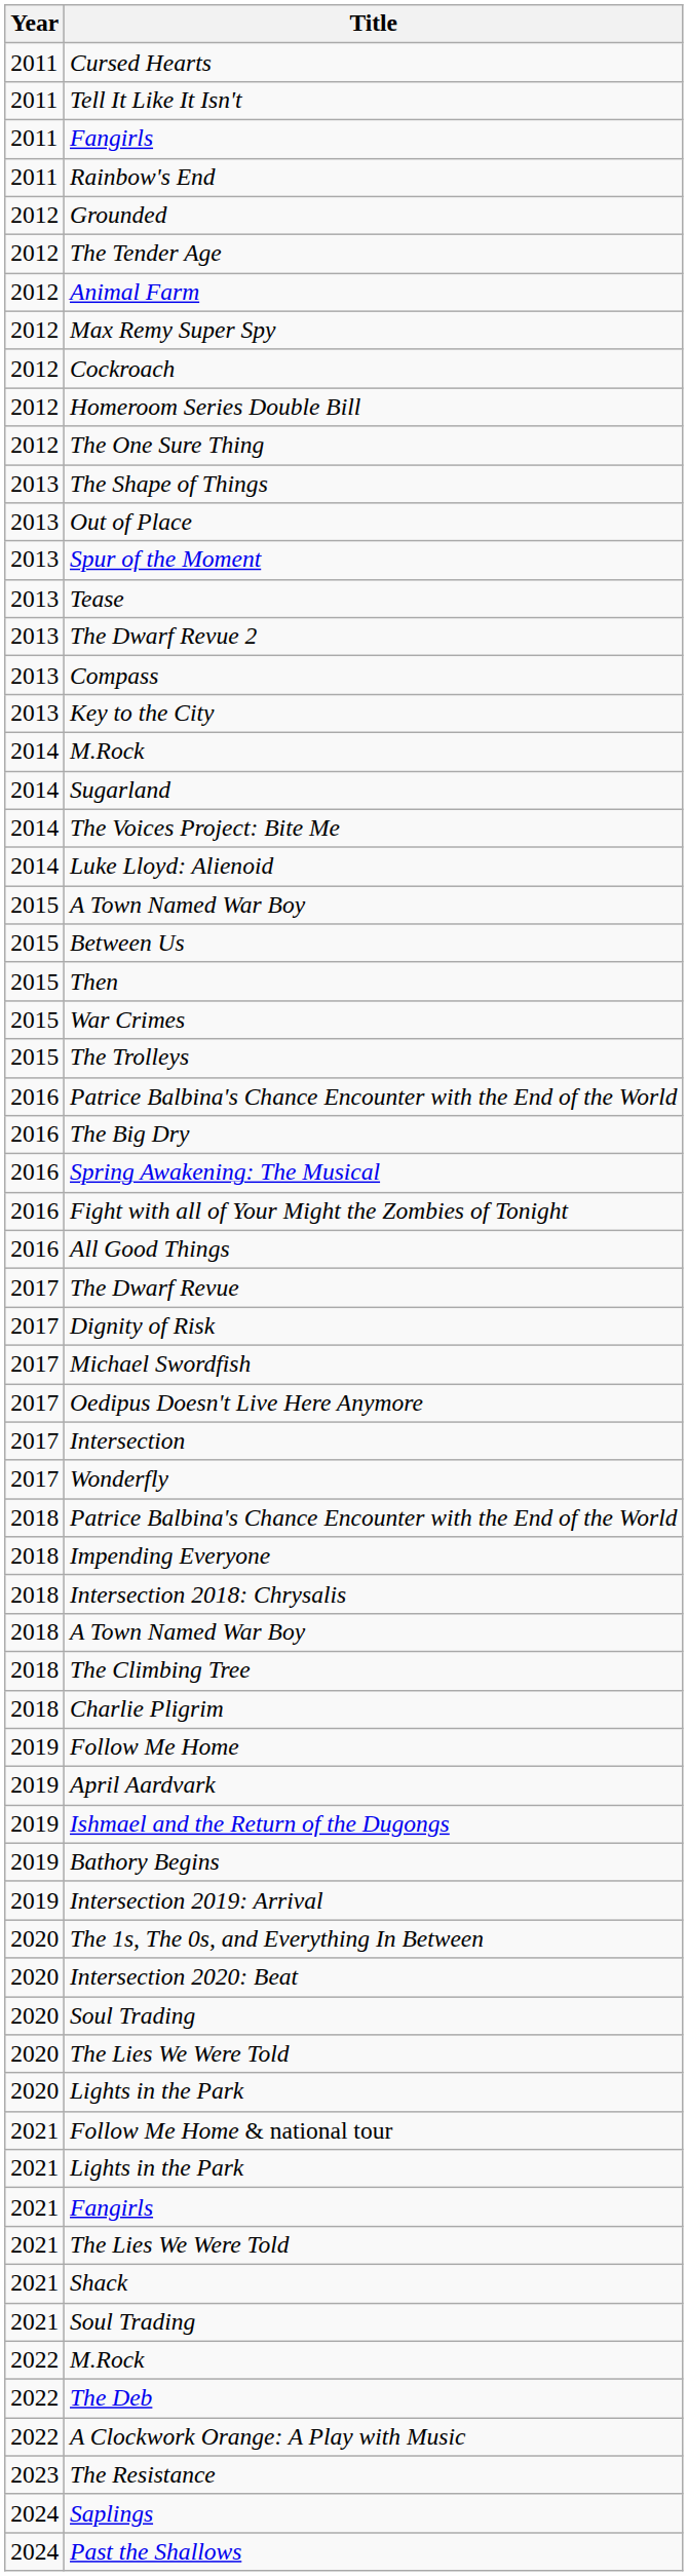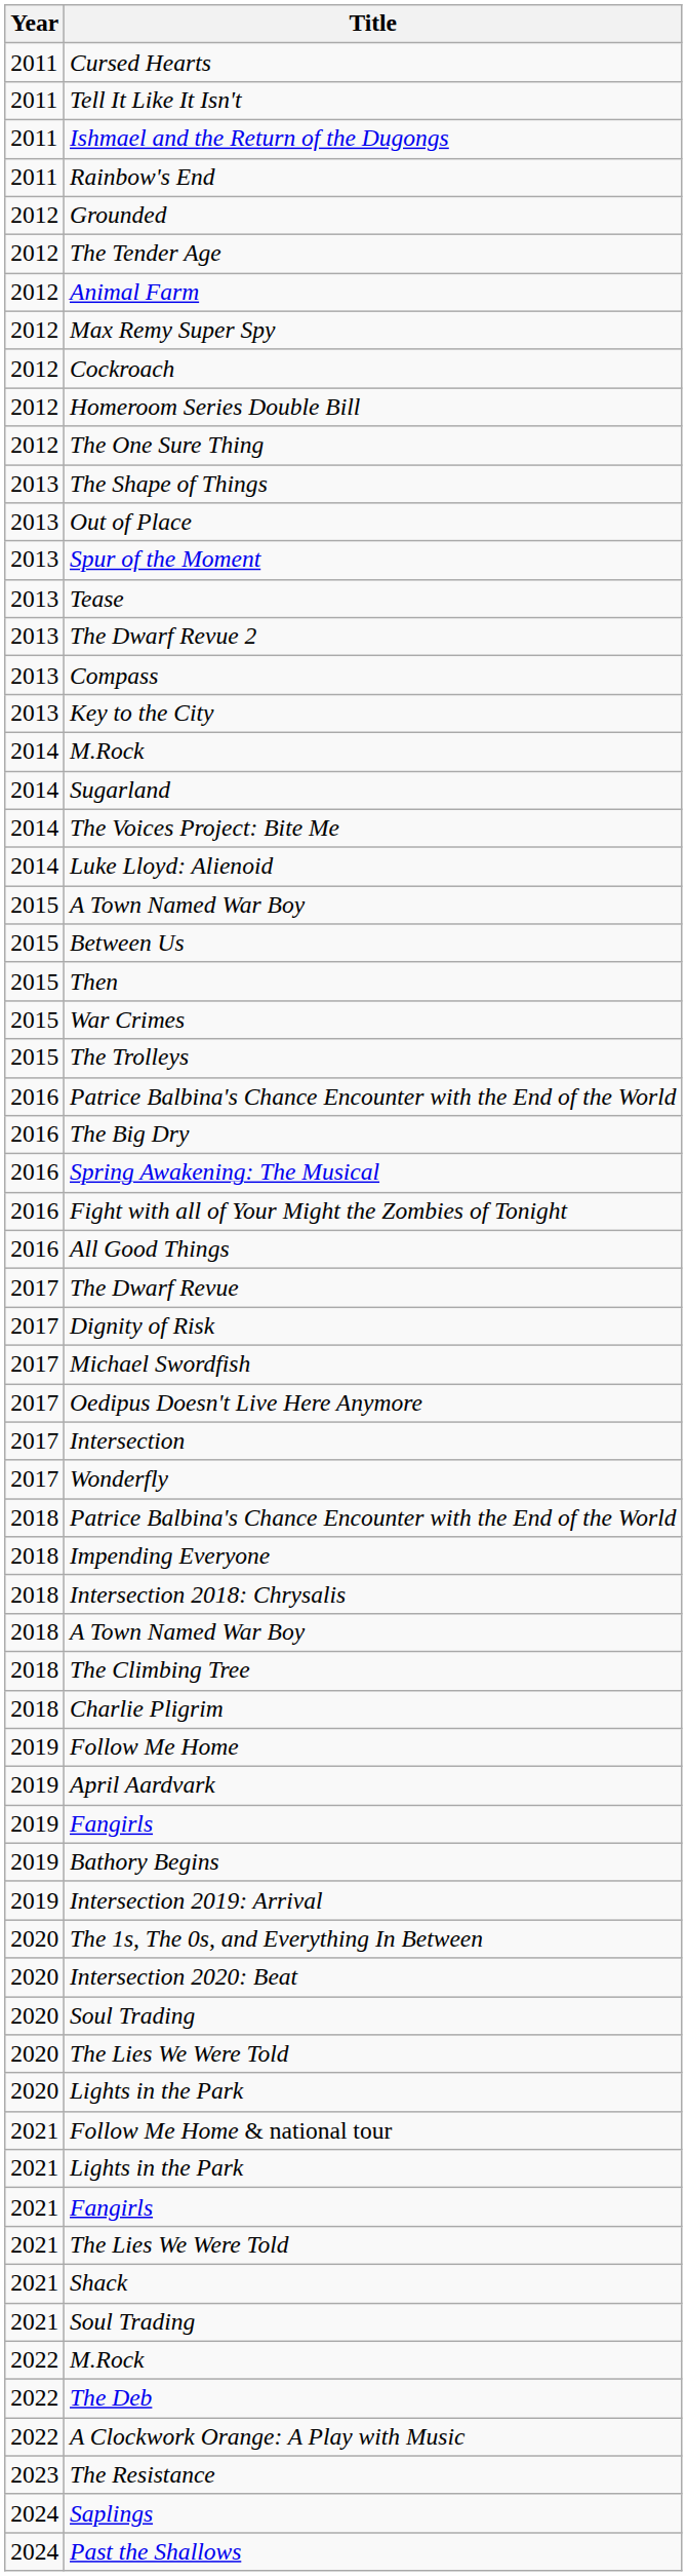row 4 | Title: Fangirls -> Ishmael and the Return of the Dugongs
row 48 | Title: Ishmael and the Return of the Dugongs -> Fangirls
